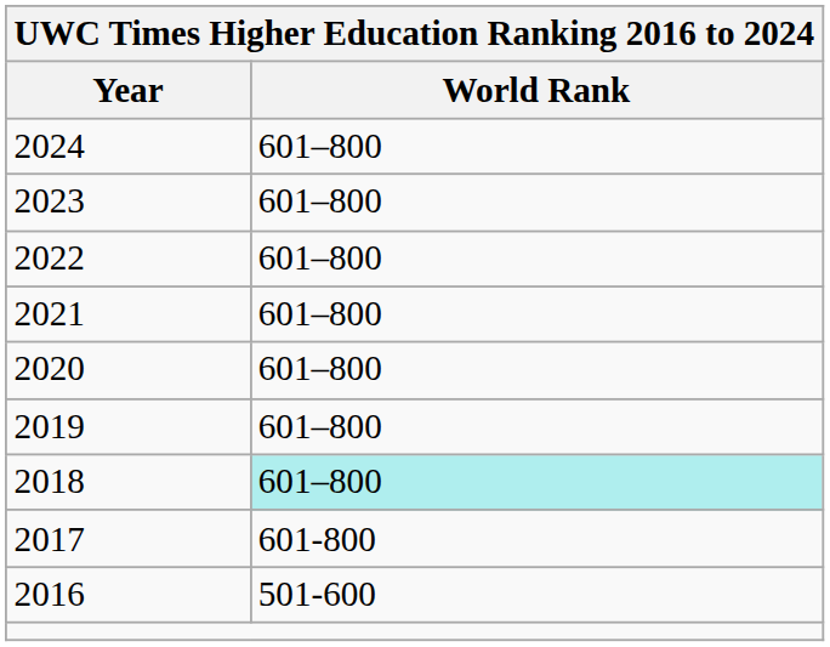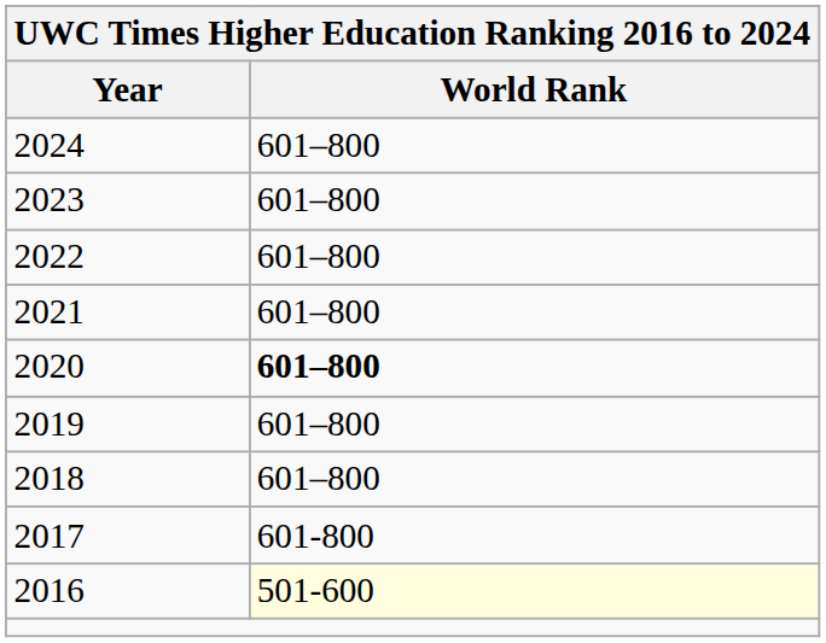2020 | World Rank: normal -> bold
2018 | World Rank: paleturquoise background -> no background
2016 | World Rank: no background -> lightyellow background
